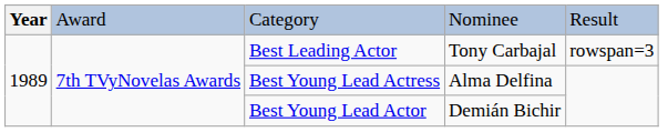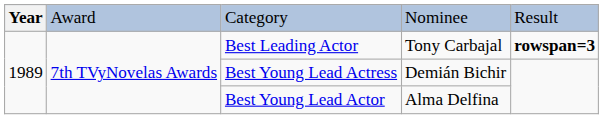Best Leading Actor | column 5: normal -> bold
Best Young Lead Actress | column 4: Alma Delfina -> Demián Bichir
Best Young Lead Actor | column 4: Demián Bichir -> Alma Delfina
